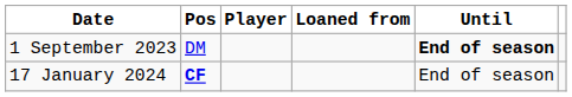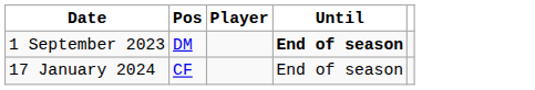- column: Loaned from
17 January 2024 | Pos: bold -> normal
